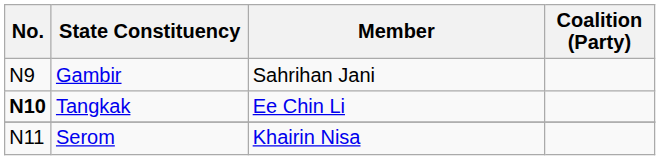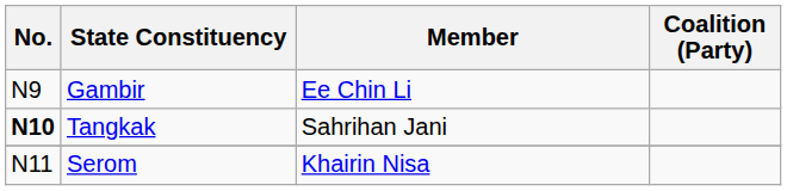Gambir | Member: Sahrihan Jani -> Ee Chin Li
Tangkak | Member: Ee Chin Li -> Sahrihan Jani
